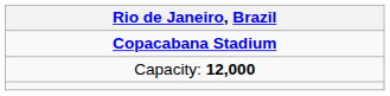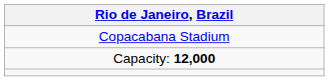row 2 | column 1: bold -> normal
